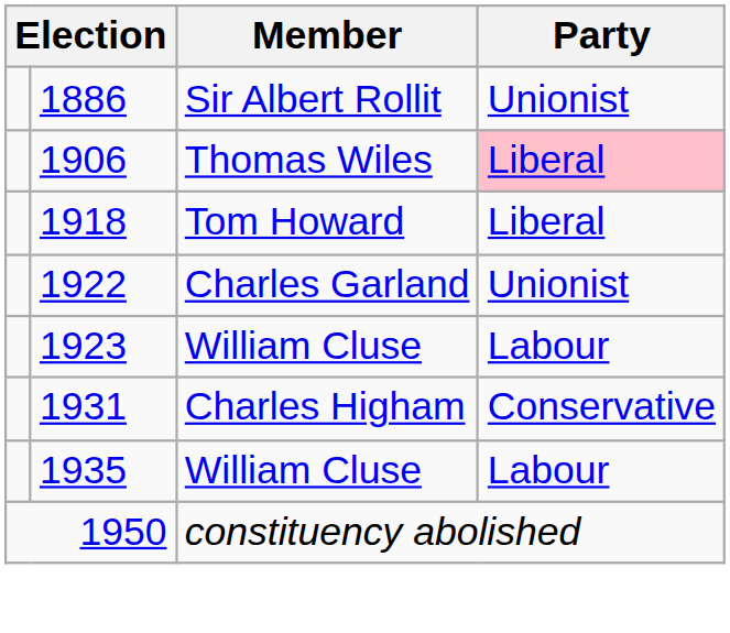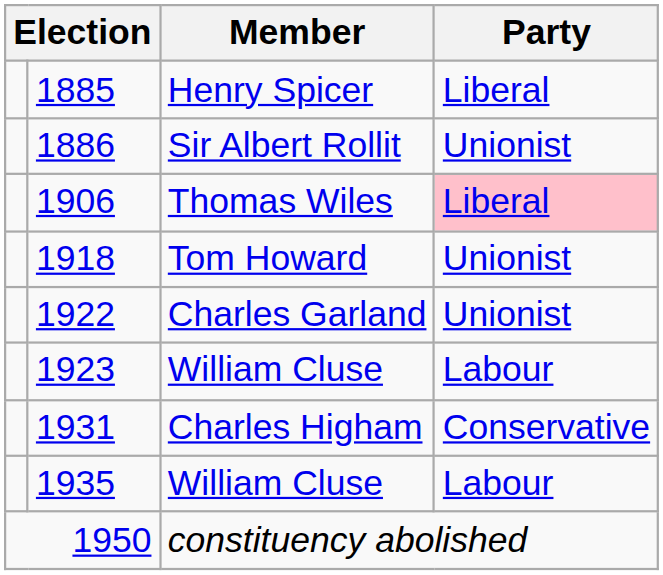+ row: 1885 | Henry Spicer | Liberal
1918 | Party: Liberal -> Unionist
